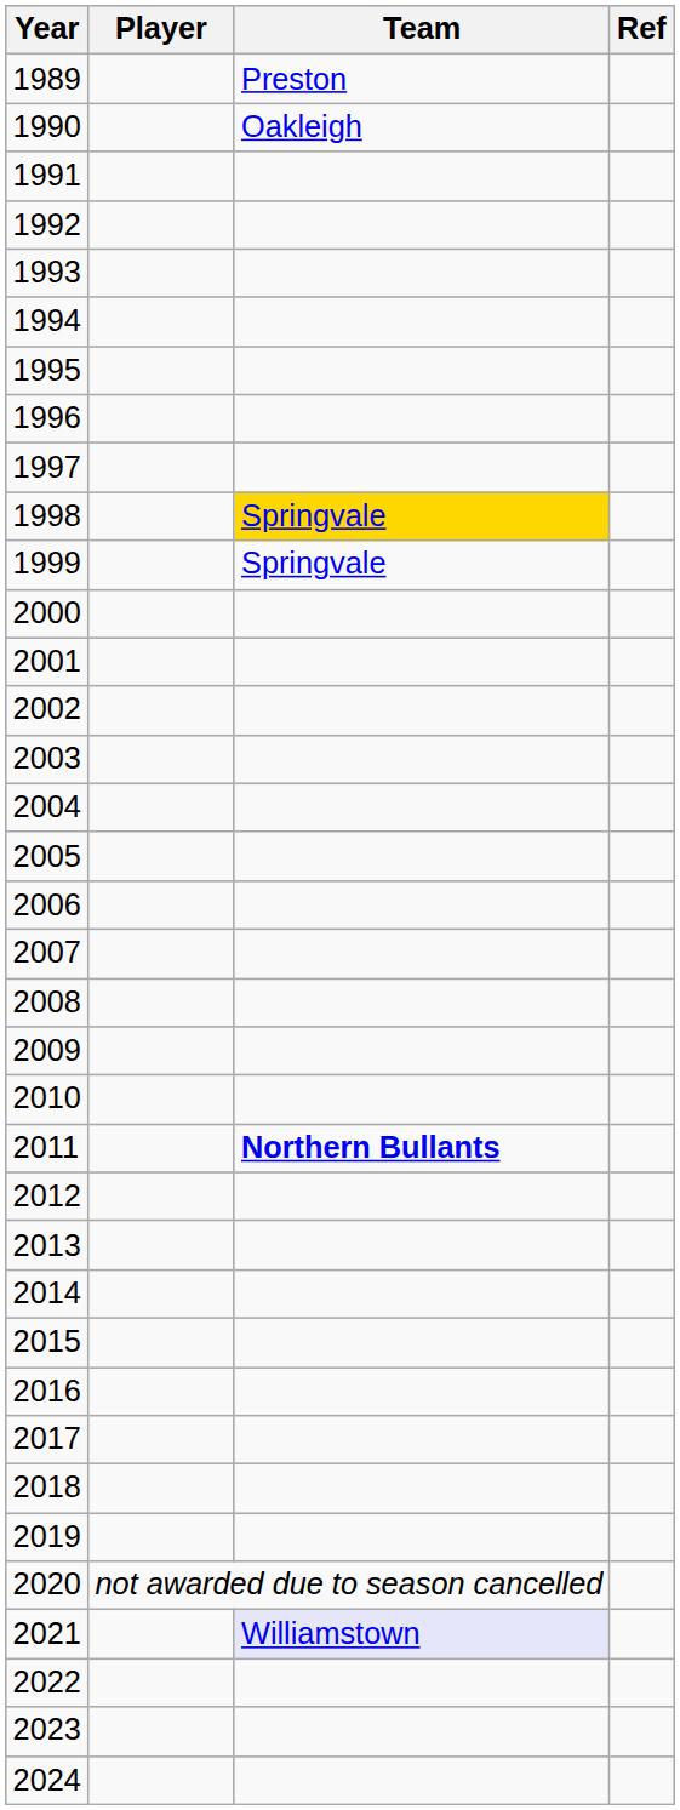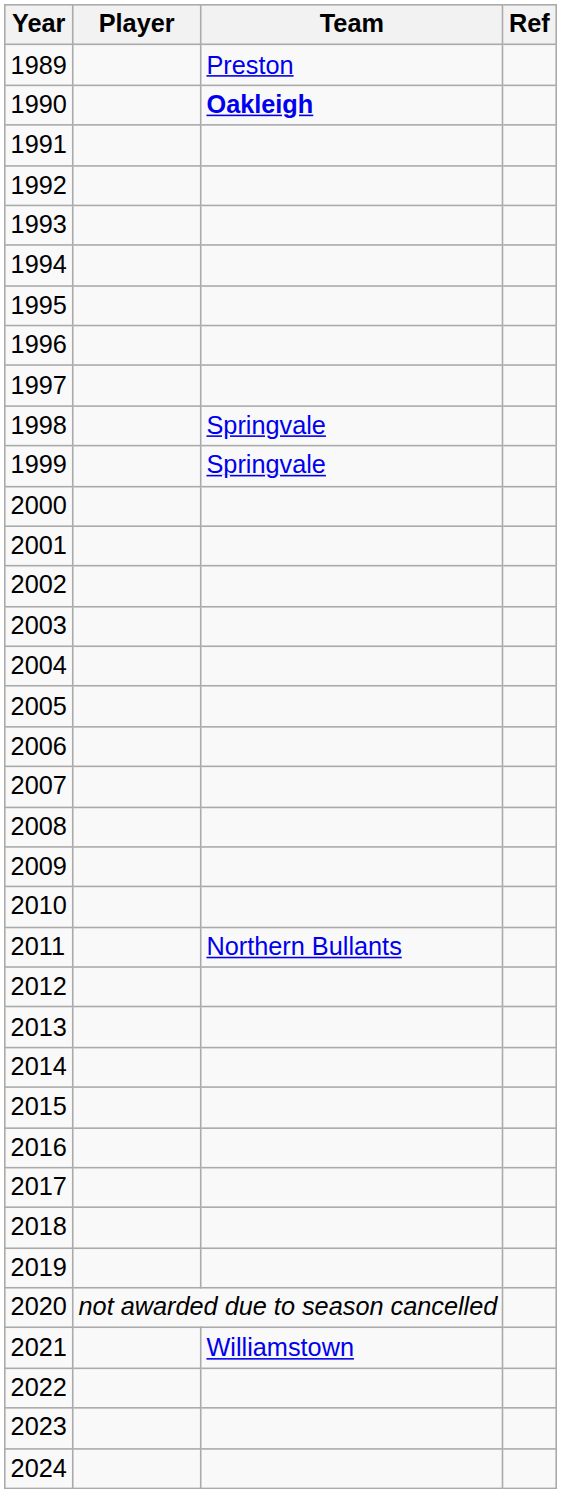1990 | Team: normal -> bold
1998 | Team: gold background -> no background
2011 | Team: bold -> normal
2021 | Team: lavender background -> no background
